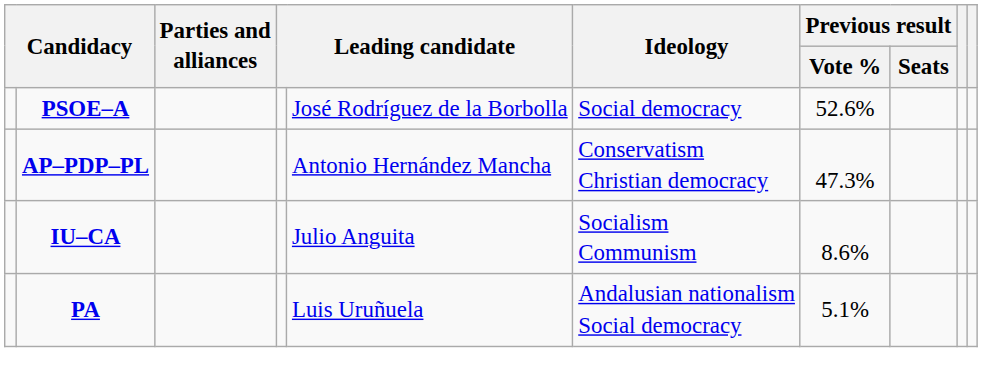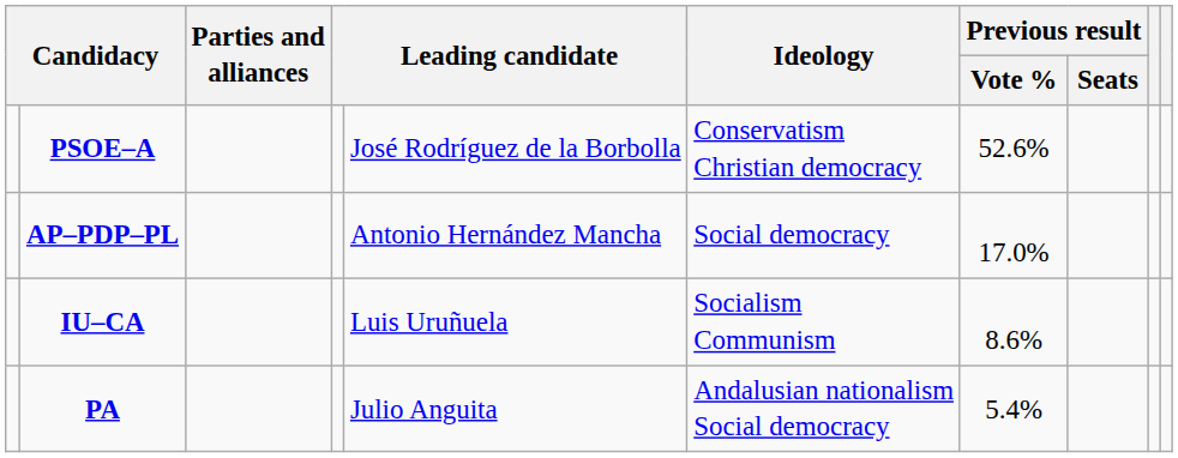PSOE–A | Ideology: Social democracy -> Conservatism Christian democracy
AP–PDP–PL | Ideology: Conservatism Christian democracy -> Social democracy
AP–PDP–PL | Previous result / Vote %: 47.3% -> 17.0%
IU–CA | column 5: Julio Anguita -> Luis Uruñuela
PA | column 5: Luis Uruñuela -> Julio Anguita
PA | Previous result / Vote %: 5.1% -> 5.4%
